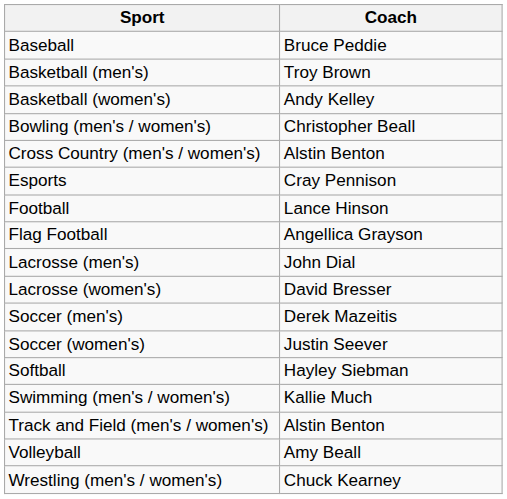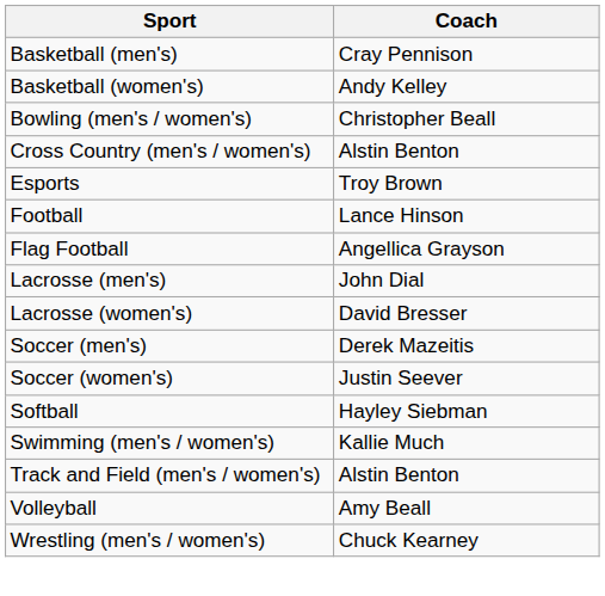- row: Baseball | Bruce Peddie
Basketball (men's) | Coach: Troy Brown -> Cray Pennison
Esports | Coach: Cray Pennison -> Troy Brown
